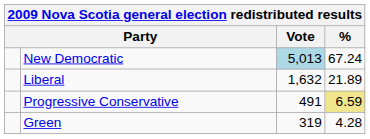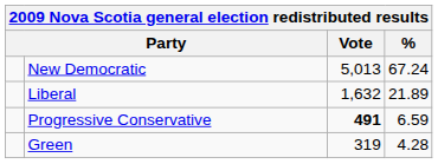New Democratic | Vote: lightblue background -> no background
Progressive Conservative | Vote: normal -> bold
Progressive Conservative | %: khaki background -> no background
